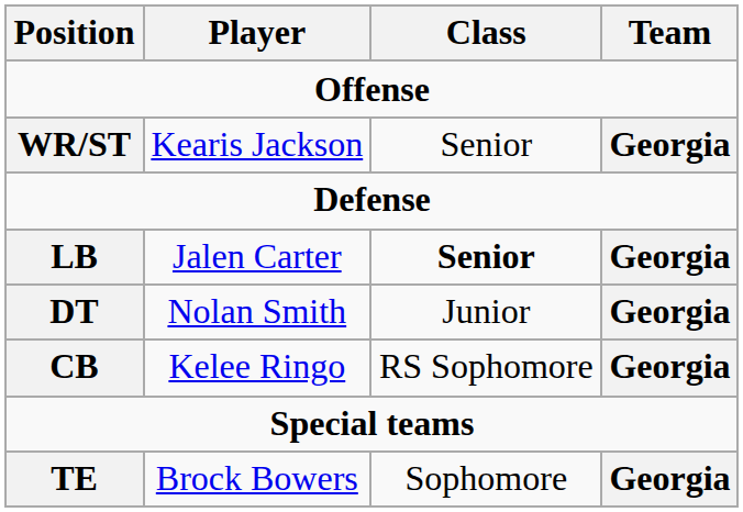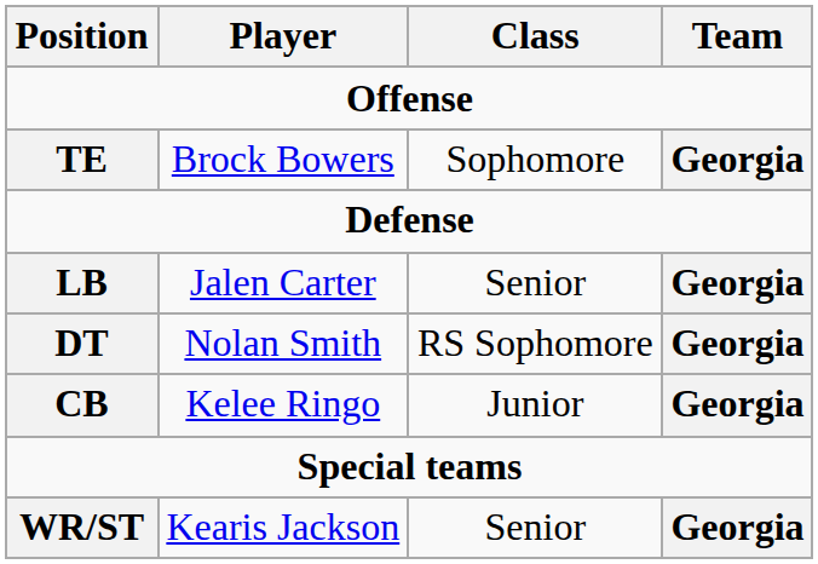rows swapped: TE <-> WR/ST
LB | Class: bold -> normal
DT | Class: Junior -> RS Sophomore
CB | Class: RS Sophomore -> Junior
